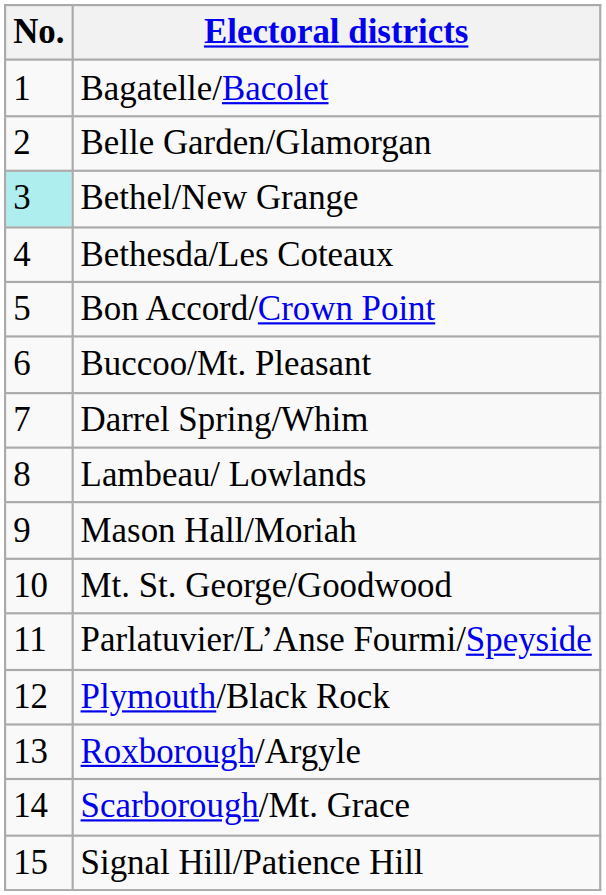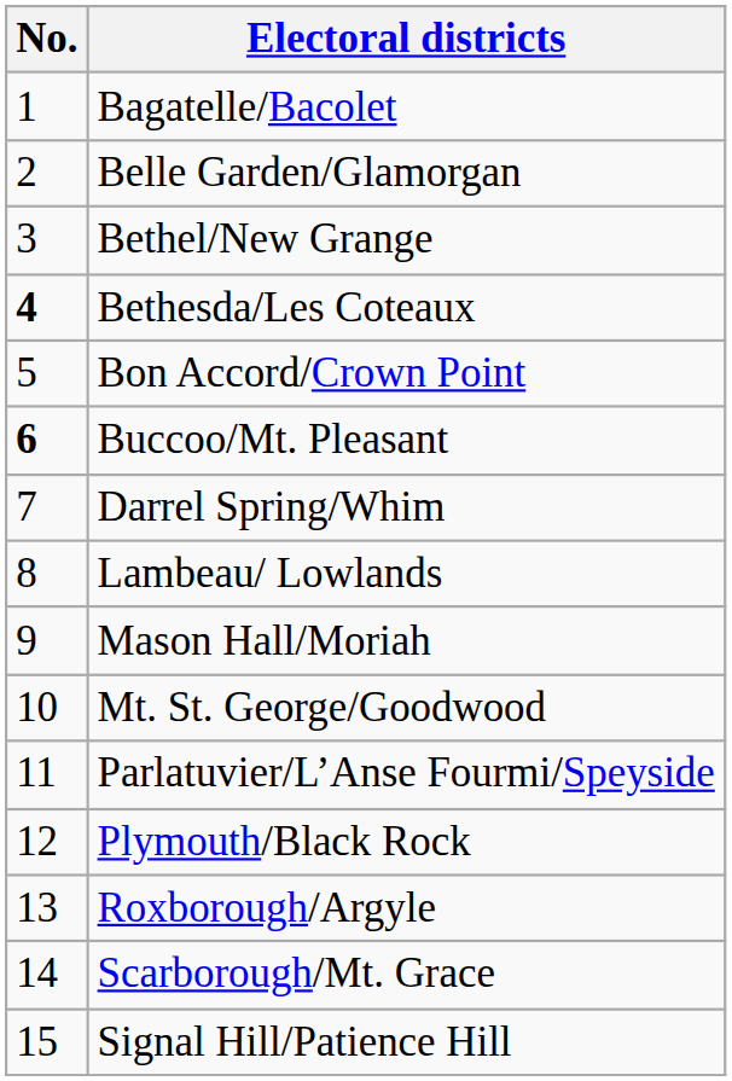Bethel/New Grange | No.: paleturquoise background -> no background
Bethesda/Les Coteaux | No.: normal -> bold
Buccoo/Mt. Pleasant | No.: normal -> bold
